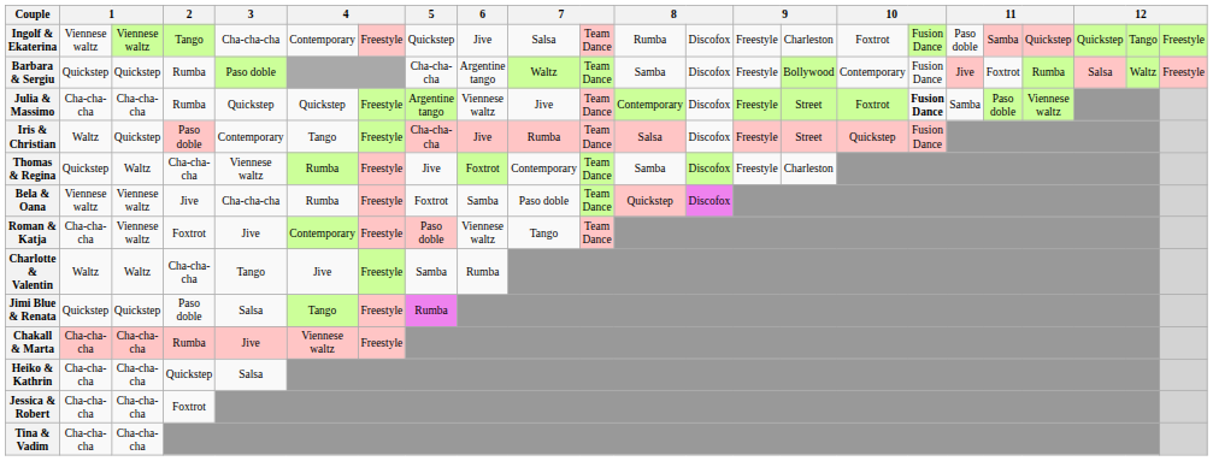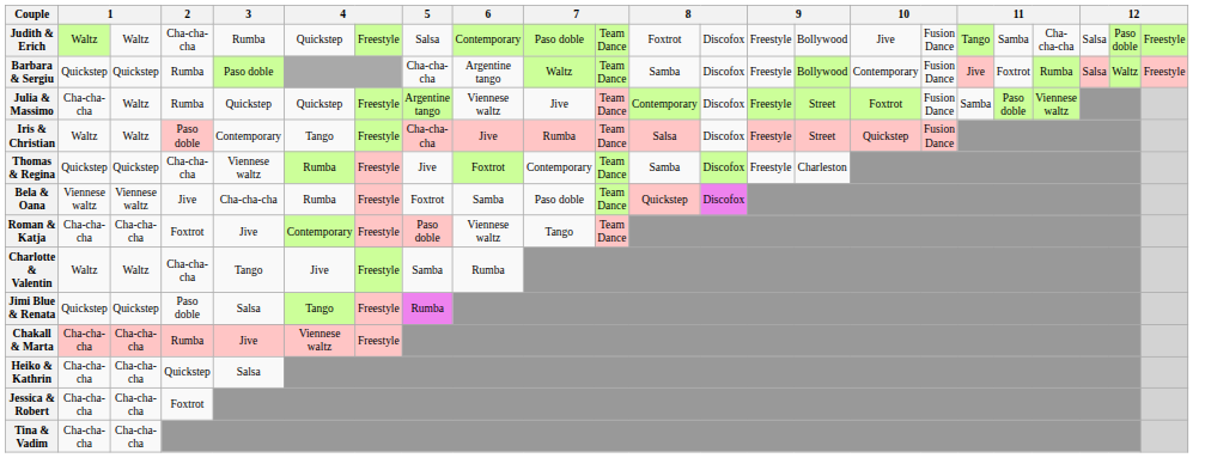- row: Ingolf & Ekaterina | Viennese waltz | Viennese waltz | Tango | Cha-cha-cha | Contemporary | Freestyle | Quickstep | Jive | Salsa | Team Dance | Rumba | Discofox | Freestyle | Charleston | Foxtrot | Fusion Dance | Paso doble | Samba | Quickstep | Quickstep | Tango | Freestyle
+ row: Judith & Erich | Waltz | Waltz | Cha-cha-cha | Rumba | Quickstep | Freestyle | Salsa | Contemporary | Paso doble | Team Dance | Foxtrot | Discofox | Freestyle | Bollywood | Jive | Fusion Dance | Tango | Samba | Cha-cha-cha | Salsa | Paso doble | Freestyle
Julia & Massimo | column 3: Cha-cha-cha -> Waltz
Julia & Massimo | column 17: bold -> normal
Iris & Christian | column 3: Quickstep -> Waltz
Thomas & Regina | column 3: Waltz -> Quickstep
Roman & Katja | column 3: Viennese waltz -> Cha-cha-cha
